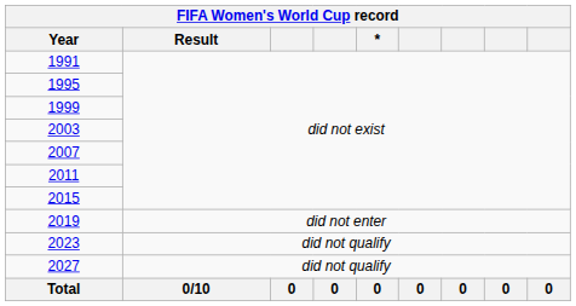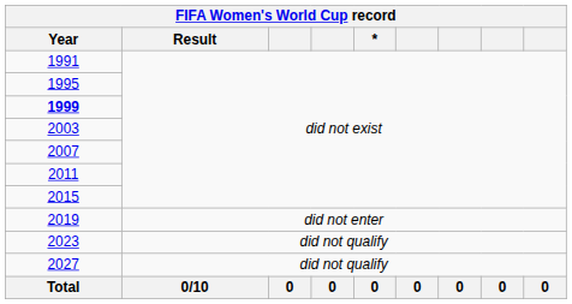1999 | Year: normal -> bold
